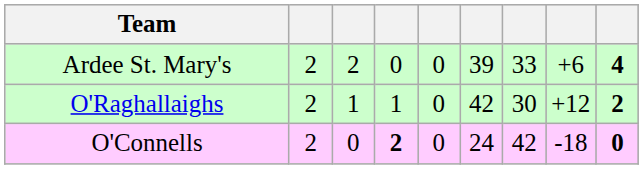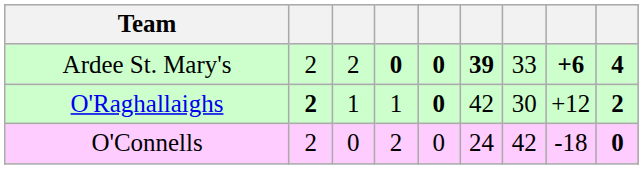Ardee St. Mary's | column 4: normal -> bold
Ardee St. Mary's | column 5: normal -> bold
Ardee St. Mary's | column 6: normal -> bold
Ardee St. Mary's | column 8: normal -> bold
O'Raghallaighs | column 2: normal -> bold
O'Raghallaighs | column 5: normal -> bold
O'Connells | column 4: bold -> normal
